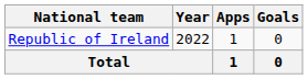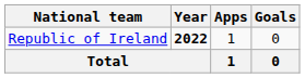Republic of Ireland | Year: normal -> bold
